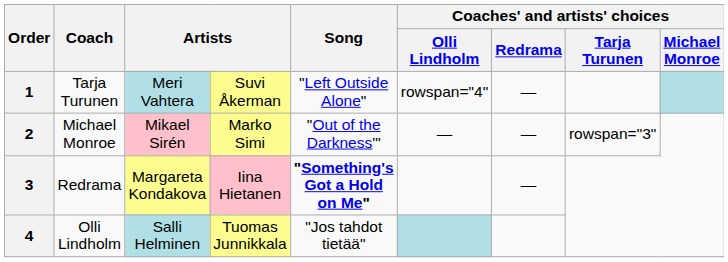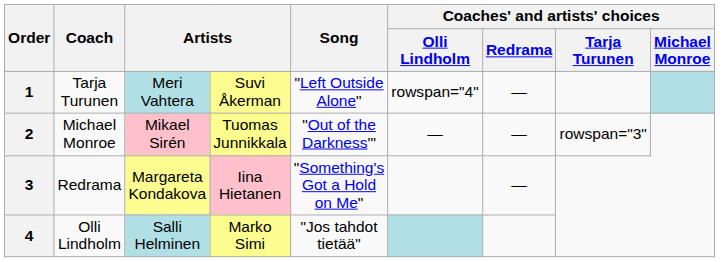2 | column 4: Marko Simi -> Tuomas Junnikkala
3 | Song: bold -> normal
4 | column 4: Tuomas Junnikkala -> Marko Simi
